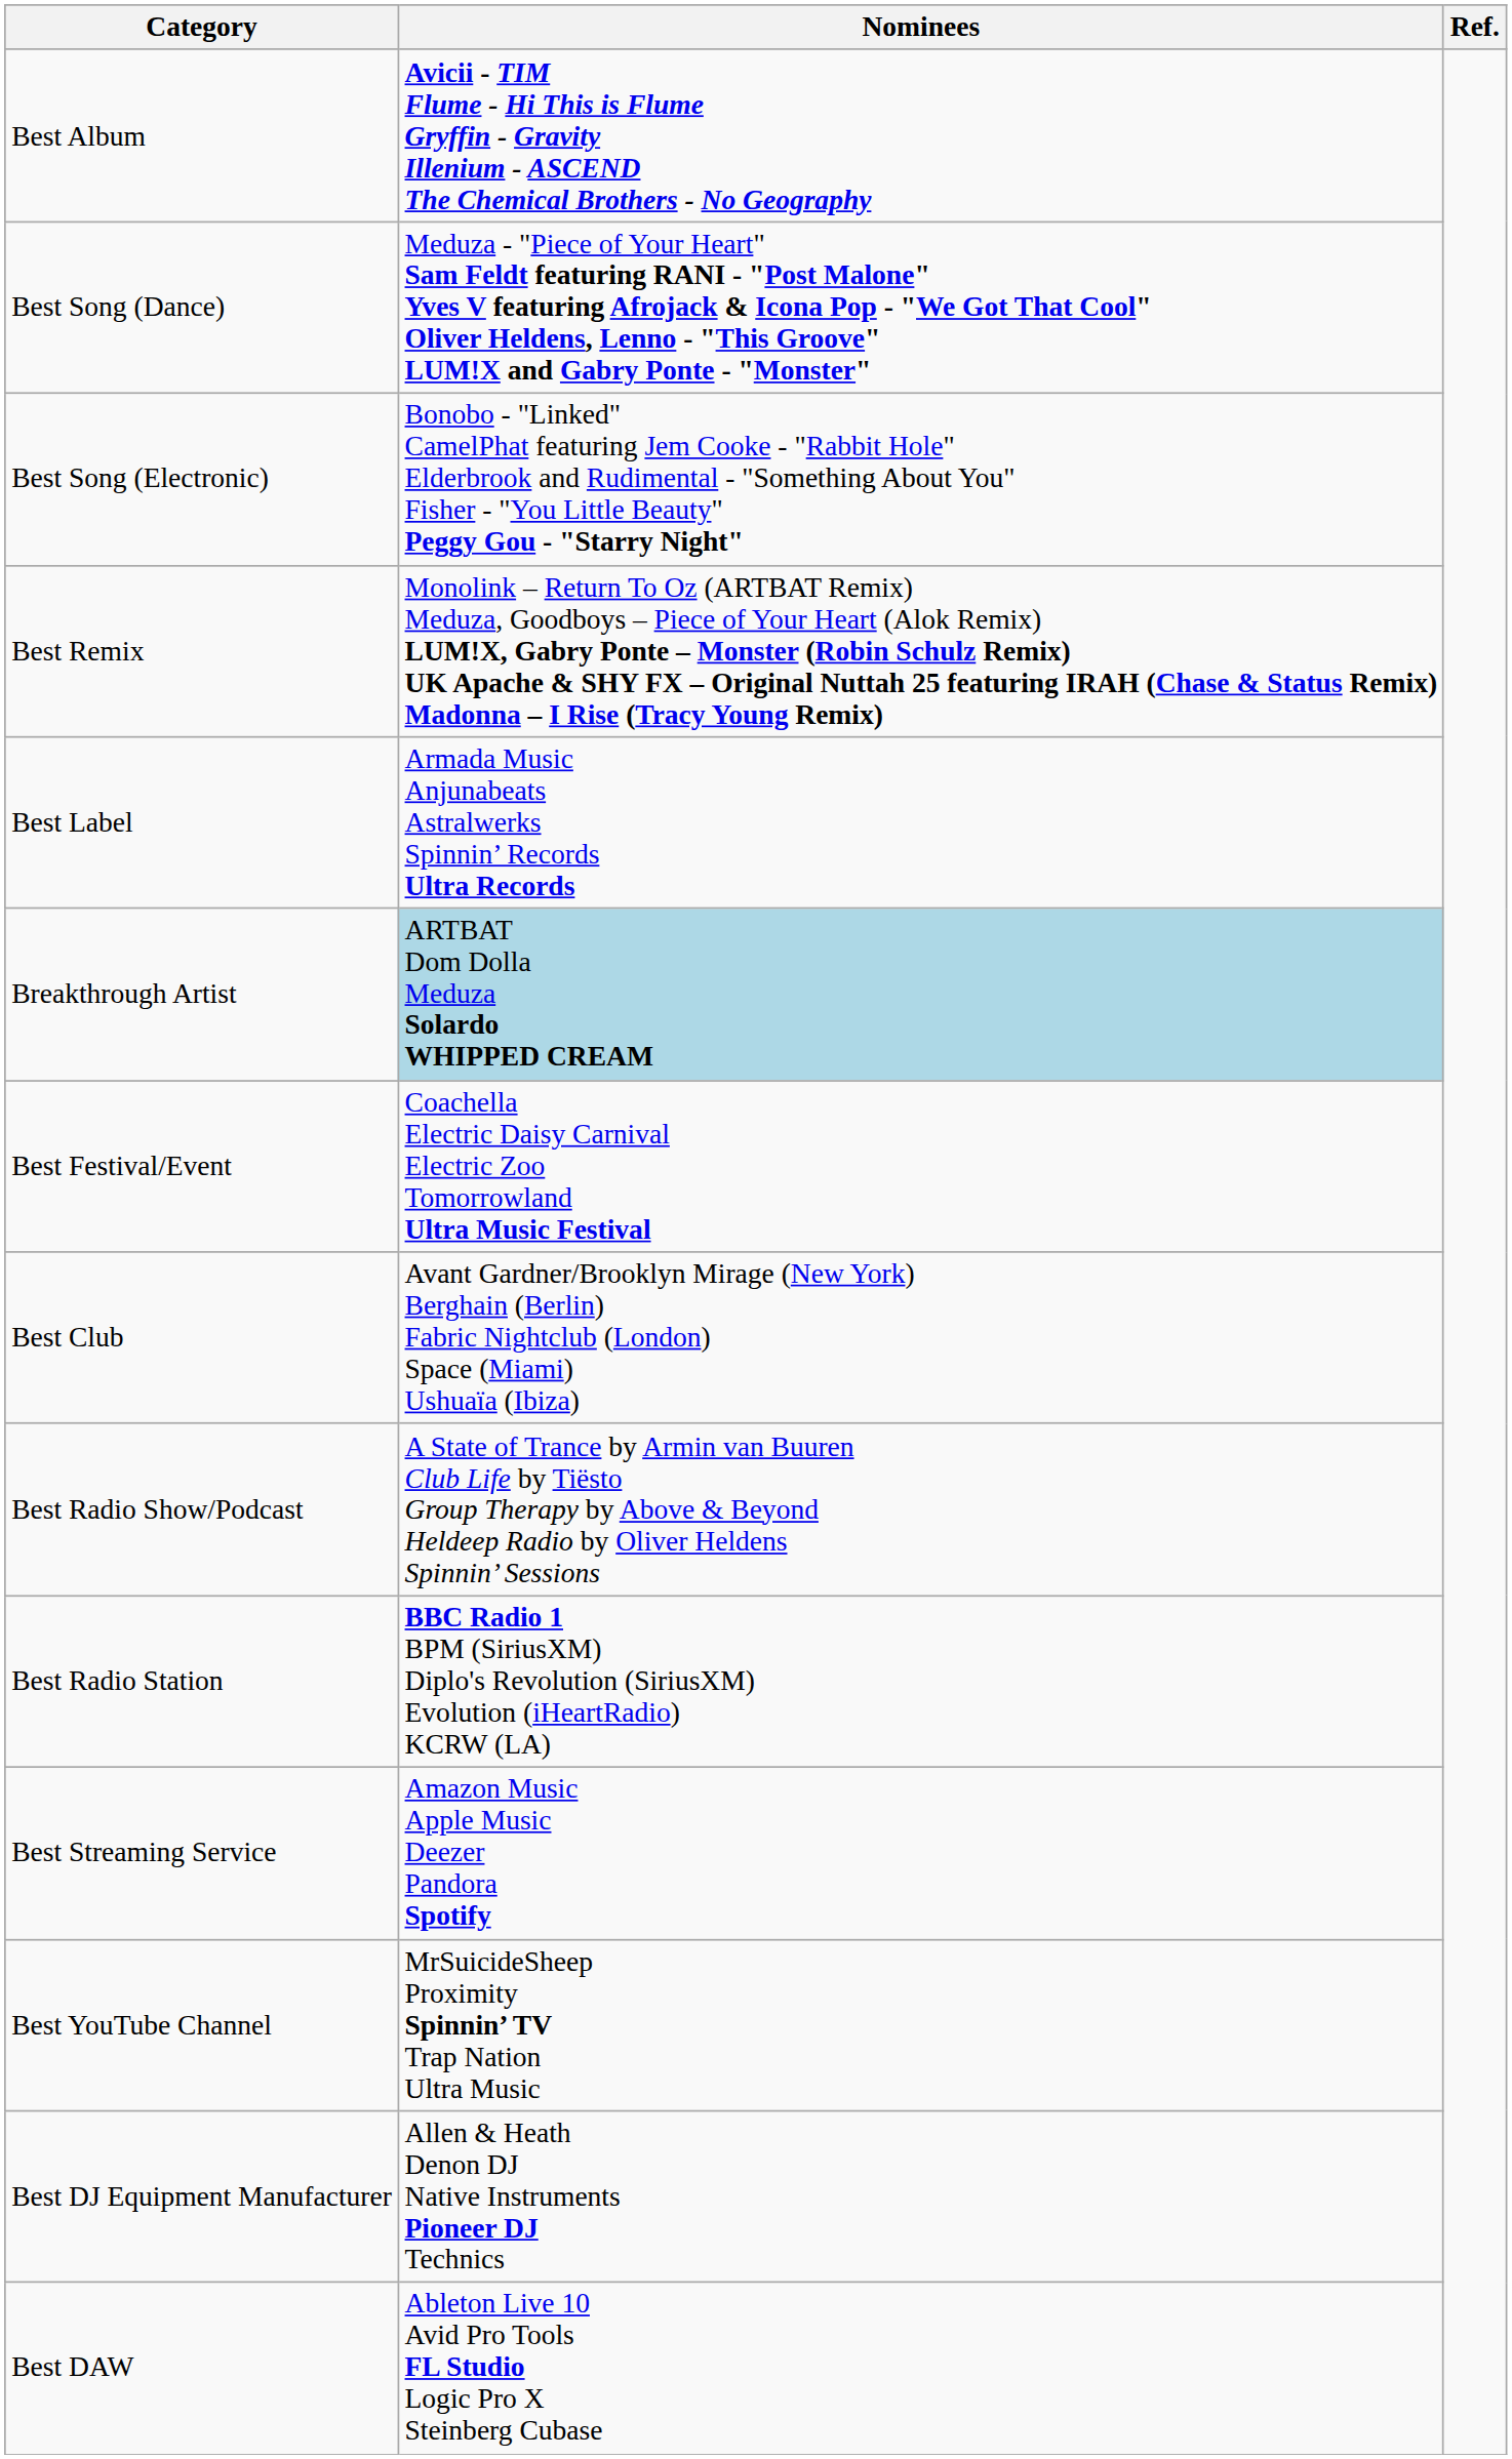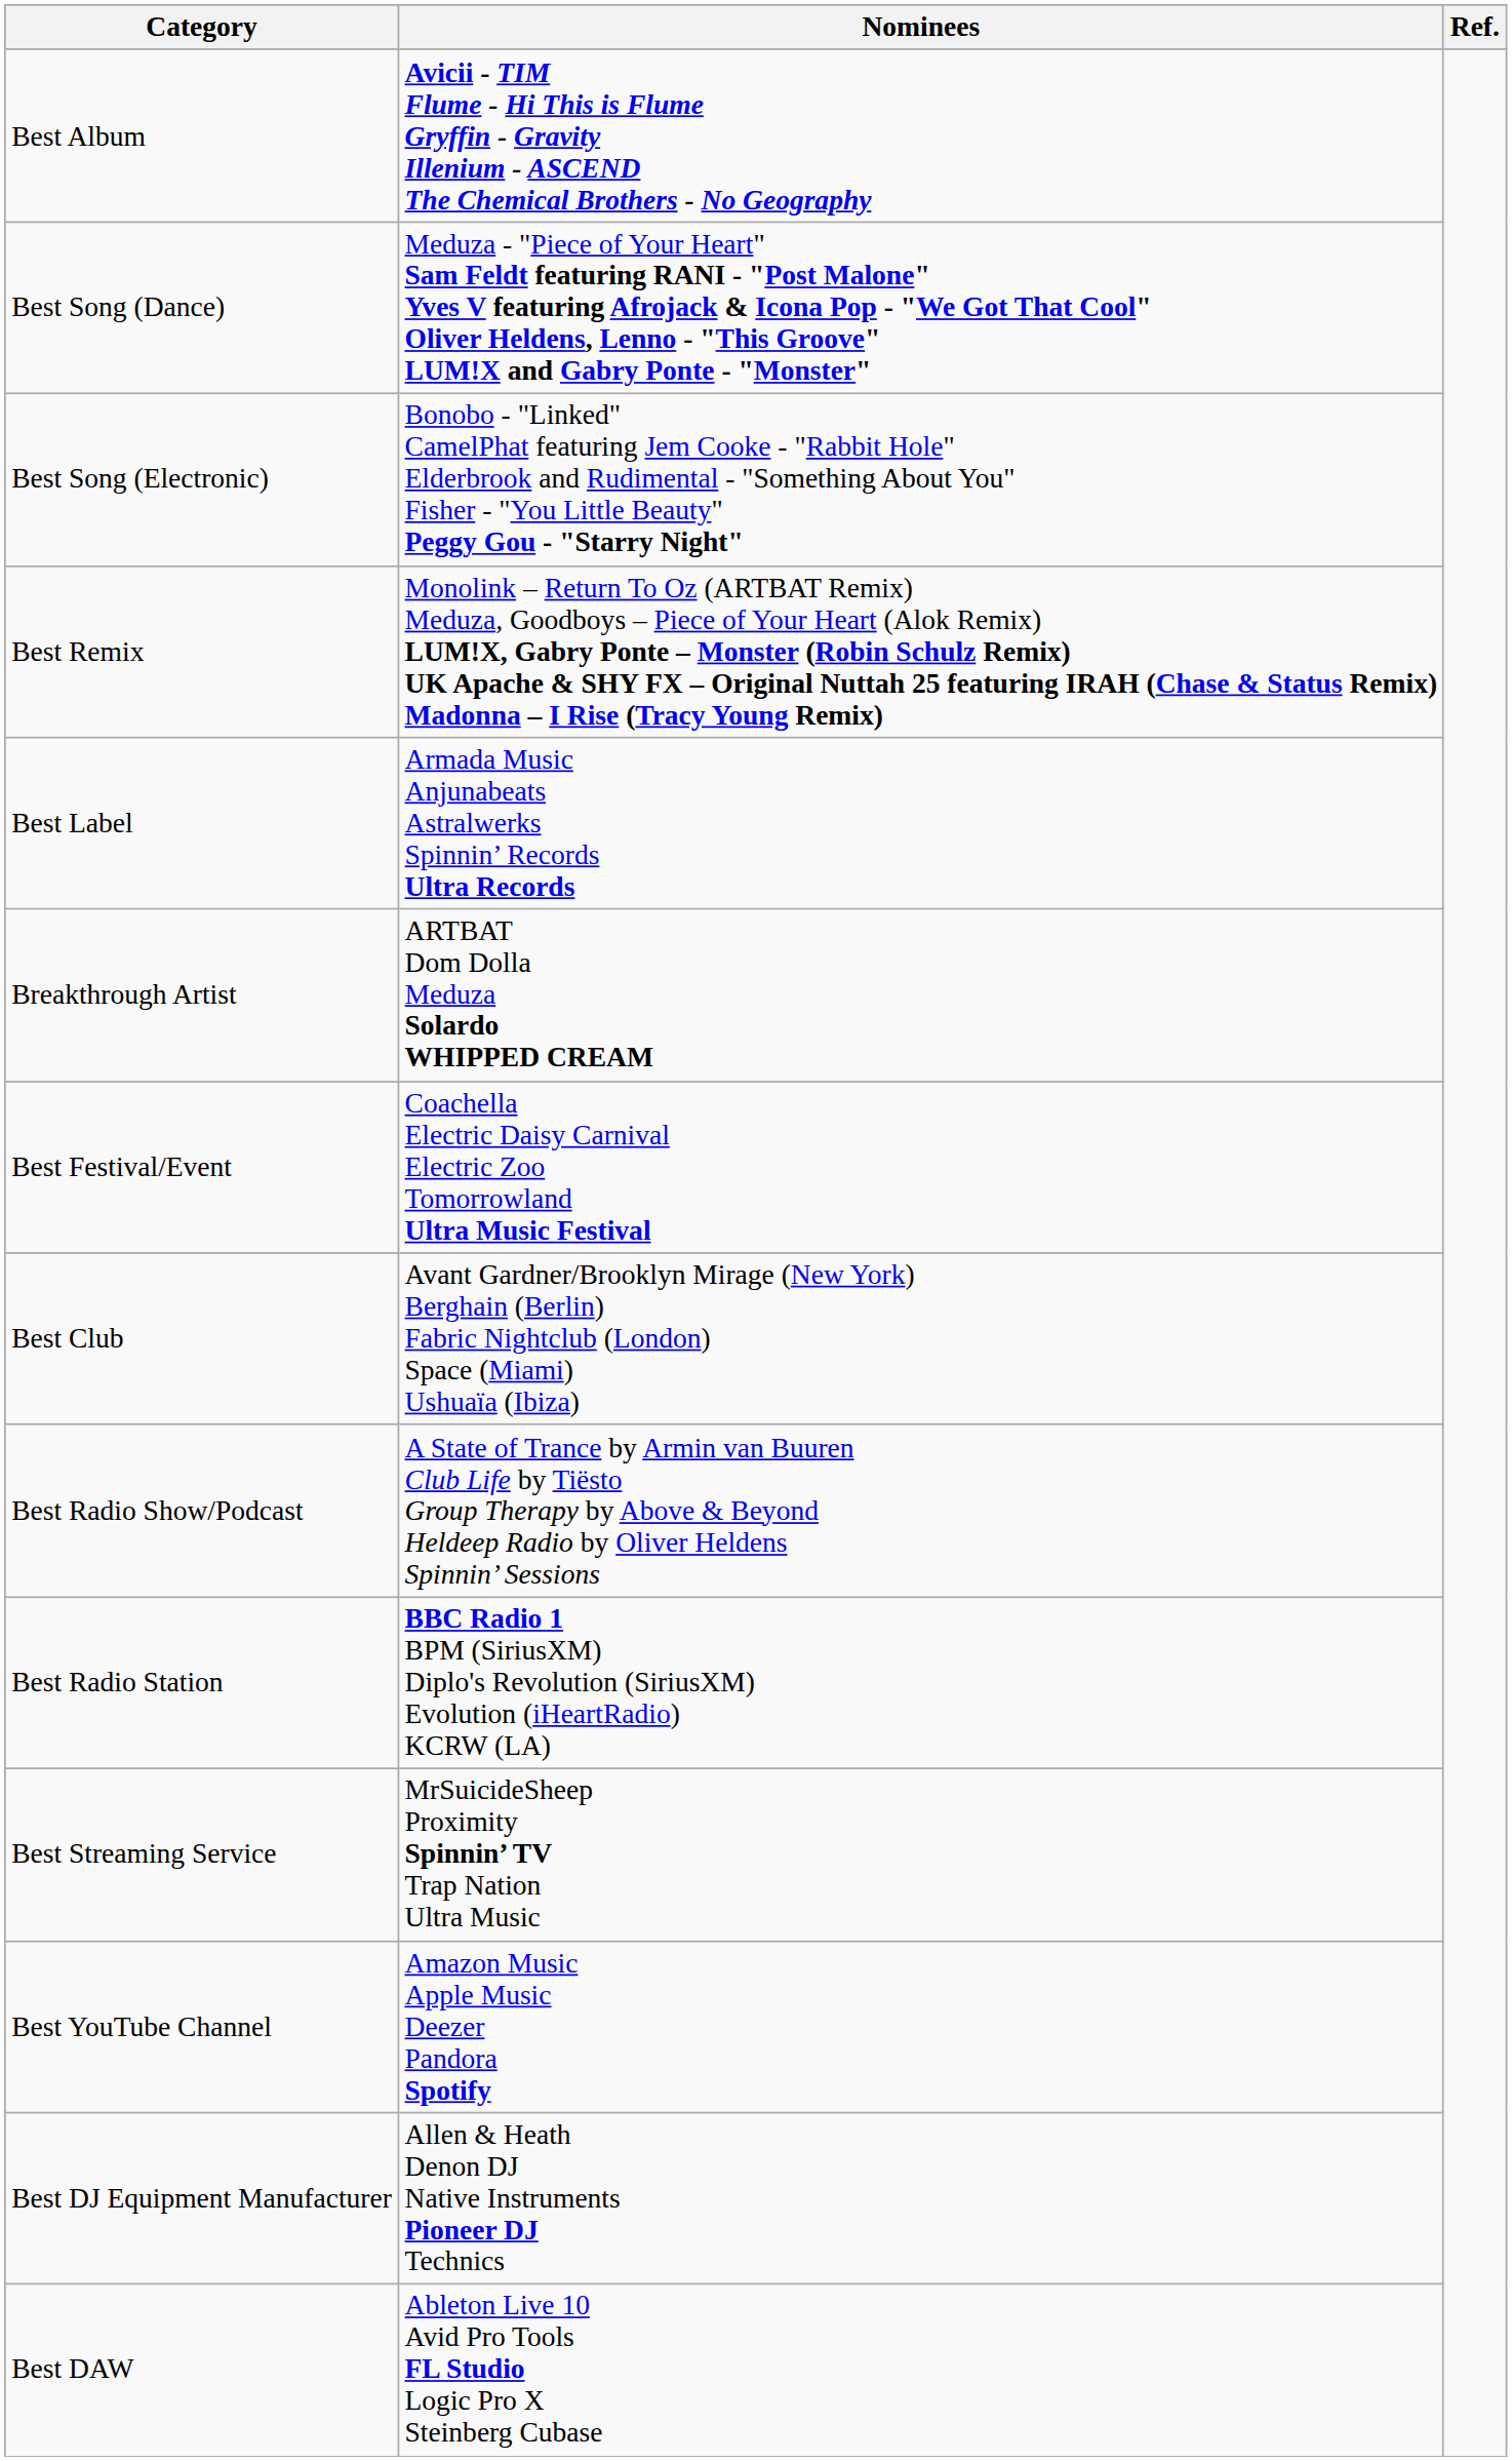Breakthrough Artist | Nominees: lightblue background -> no background
Best Streaming Service | Nominees: Amazon Music Apple Music Deezer Pandora Spotify -> MrSuicideSheep Proximity Spinnin’ TV Trap Nation Ultra Music
Best YouTube Channel | Nominees: MrSuicideSheep Proximity Spinnin’ TV Trap Nation Ultra Music -> Amazon Music Apple Music Deezer Pandora Spotify
